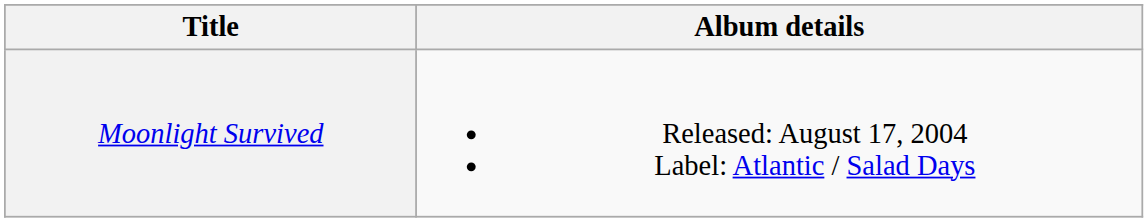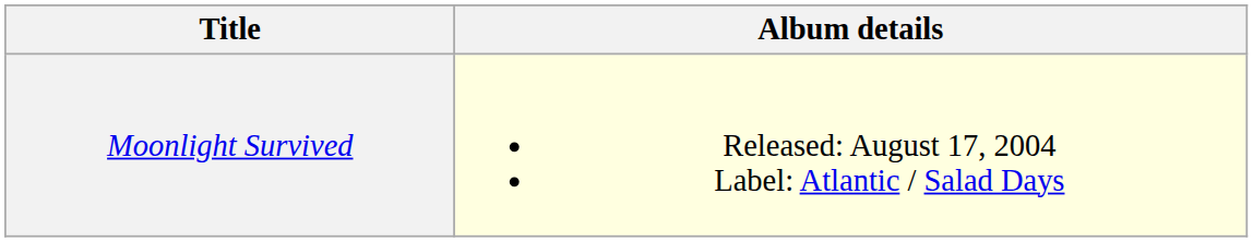Moonlight Survived | Album details: no background -> lightyellow background
